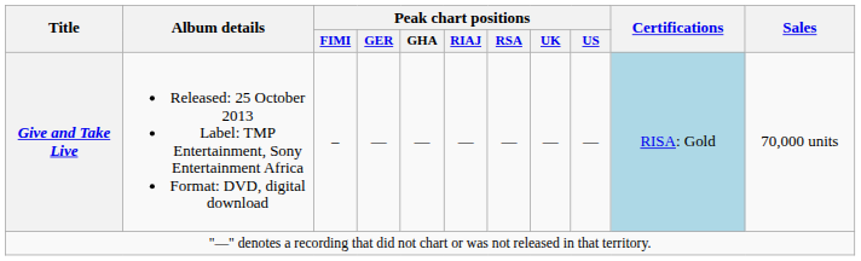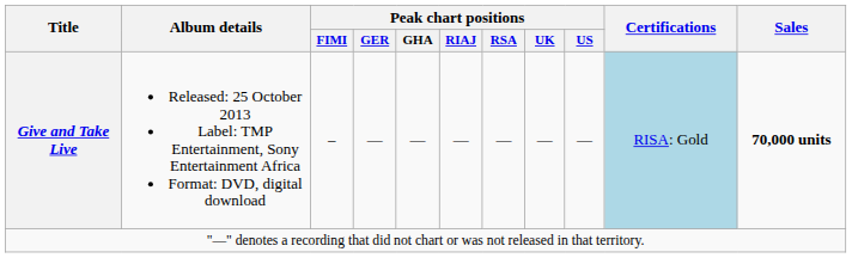Give and Take Live | Sales: normal -> bold
